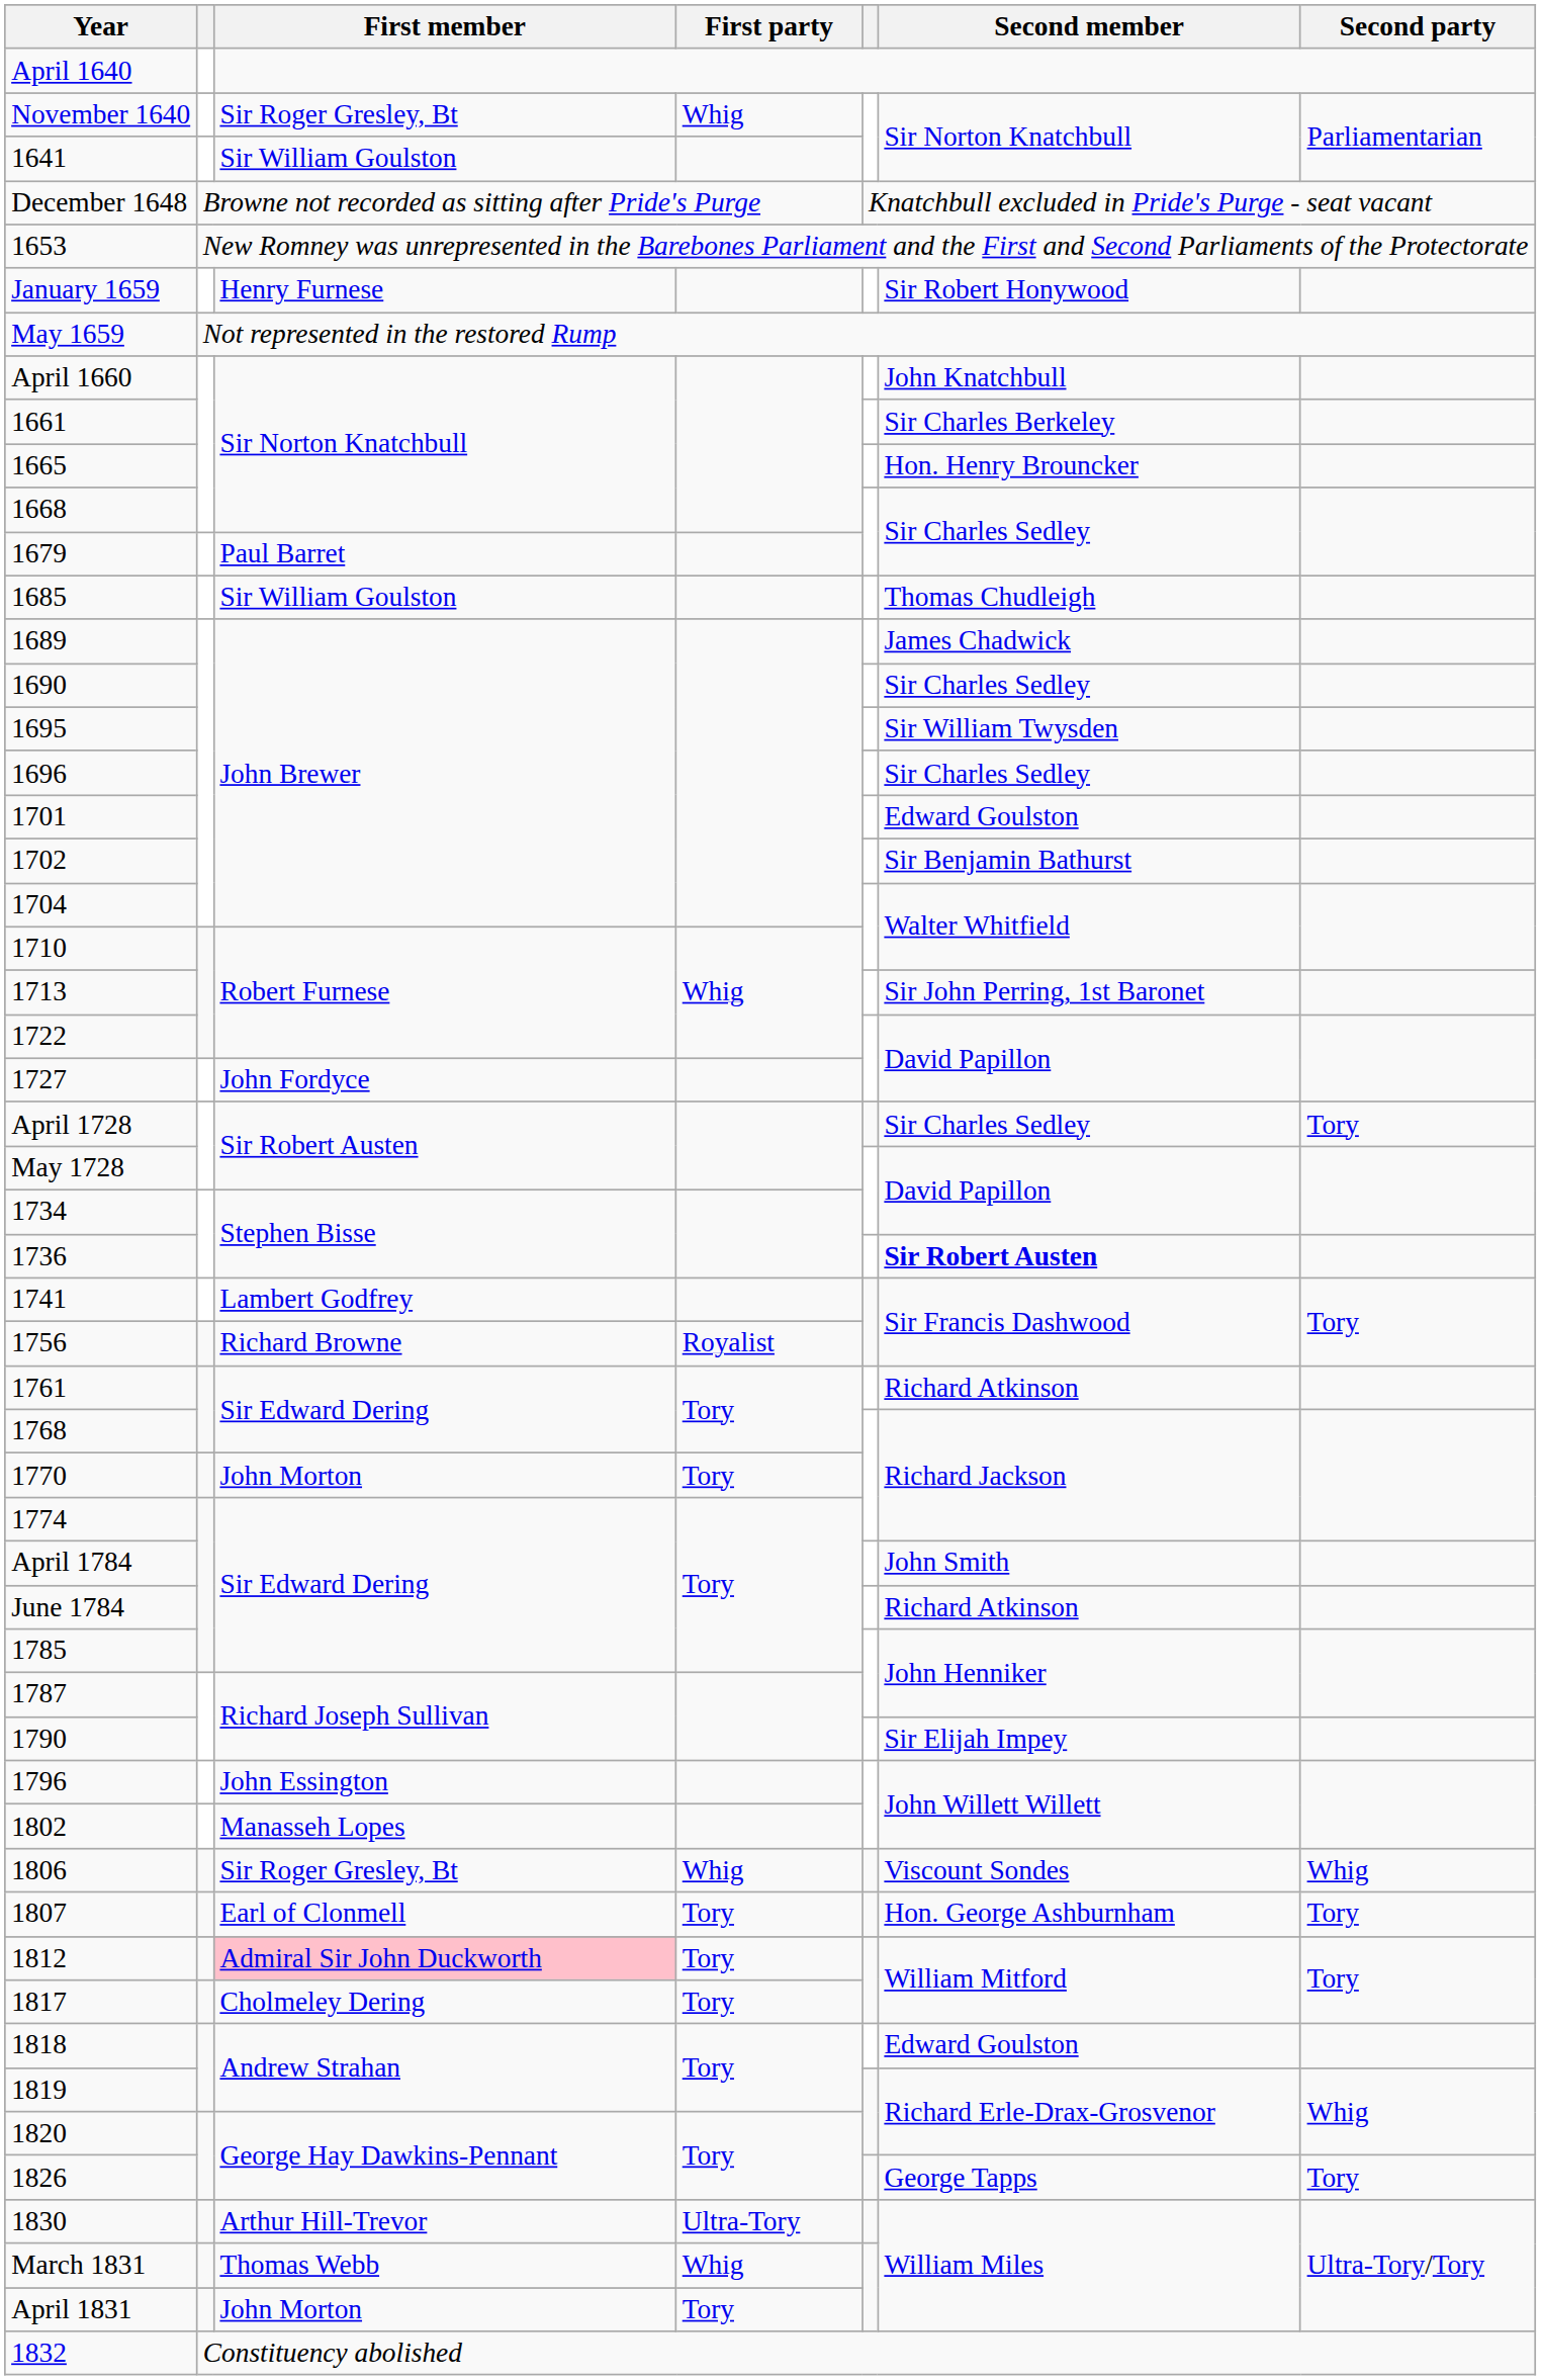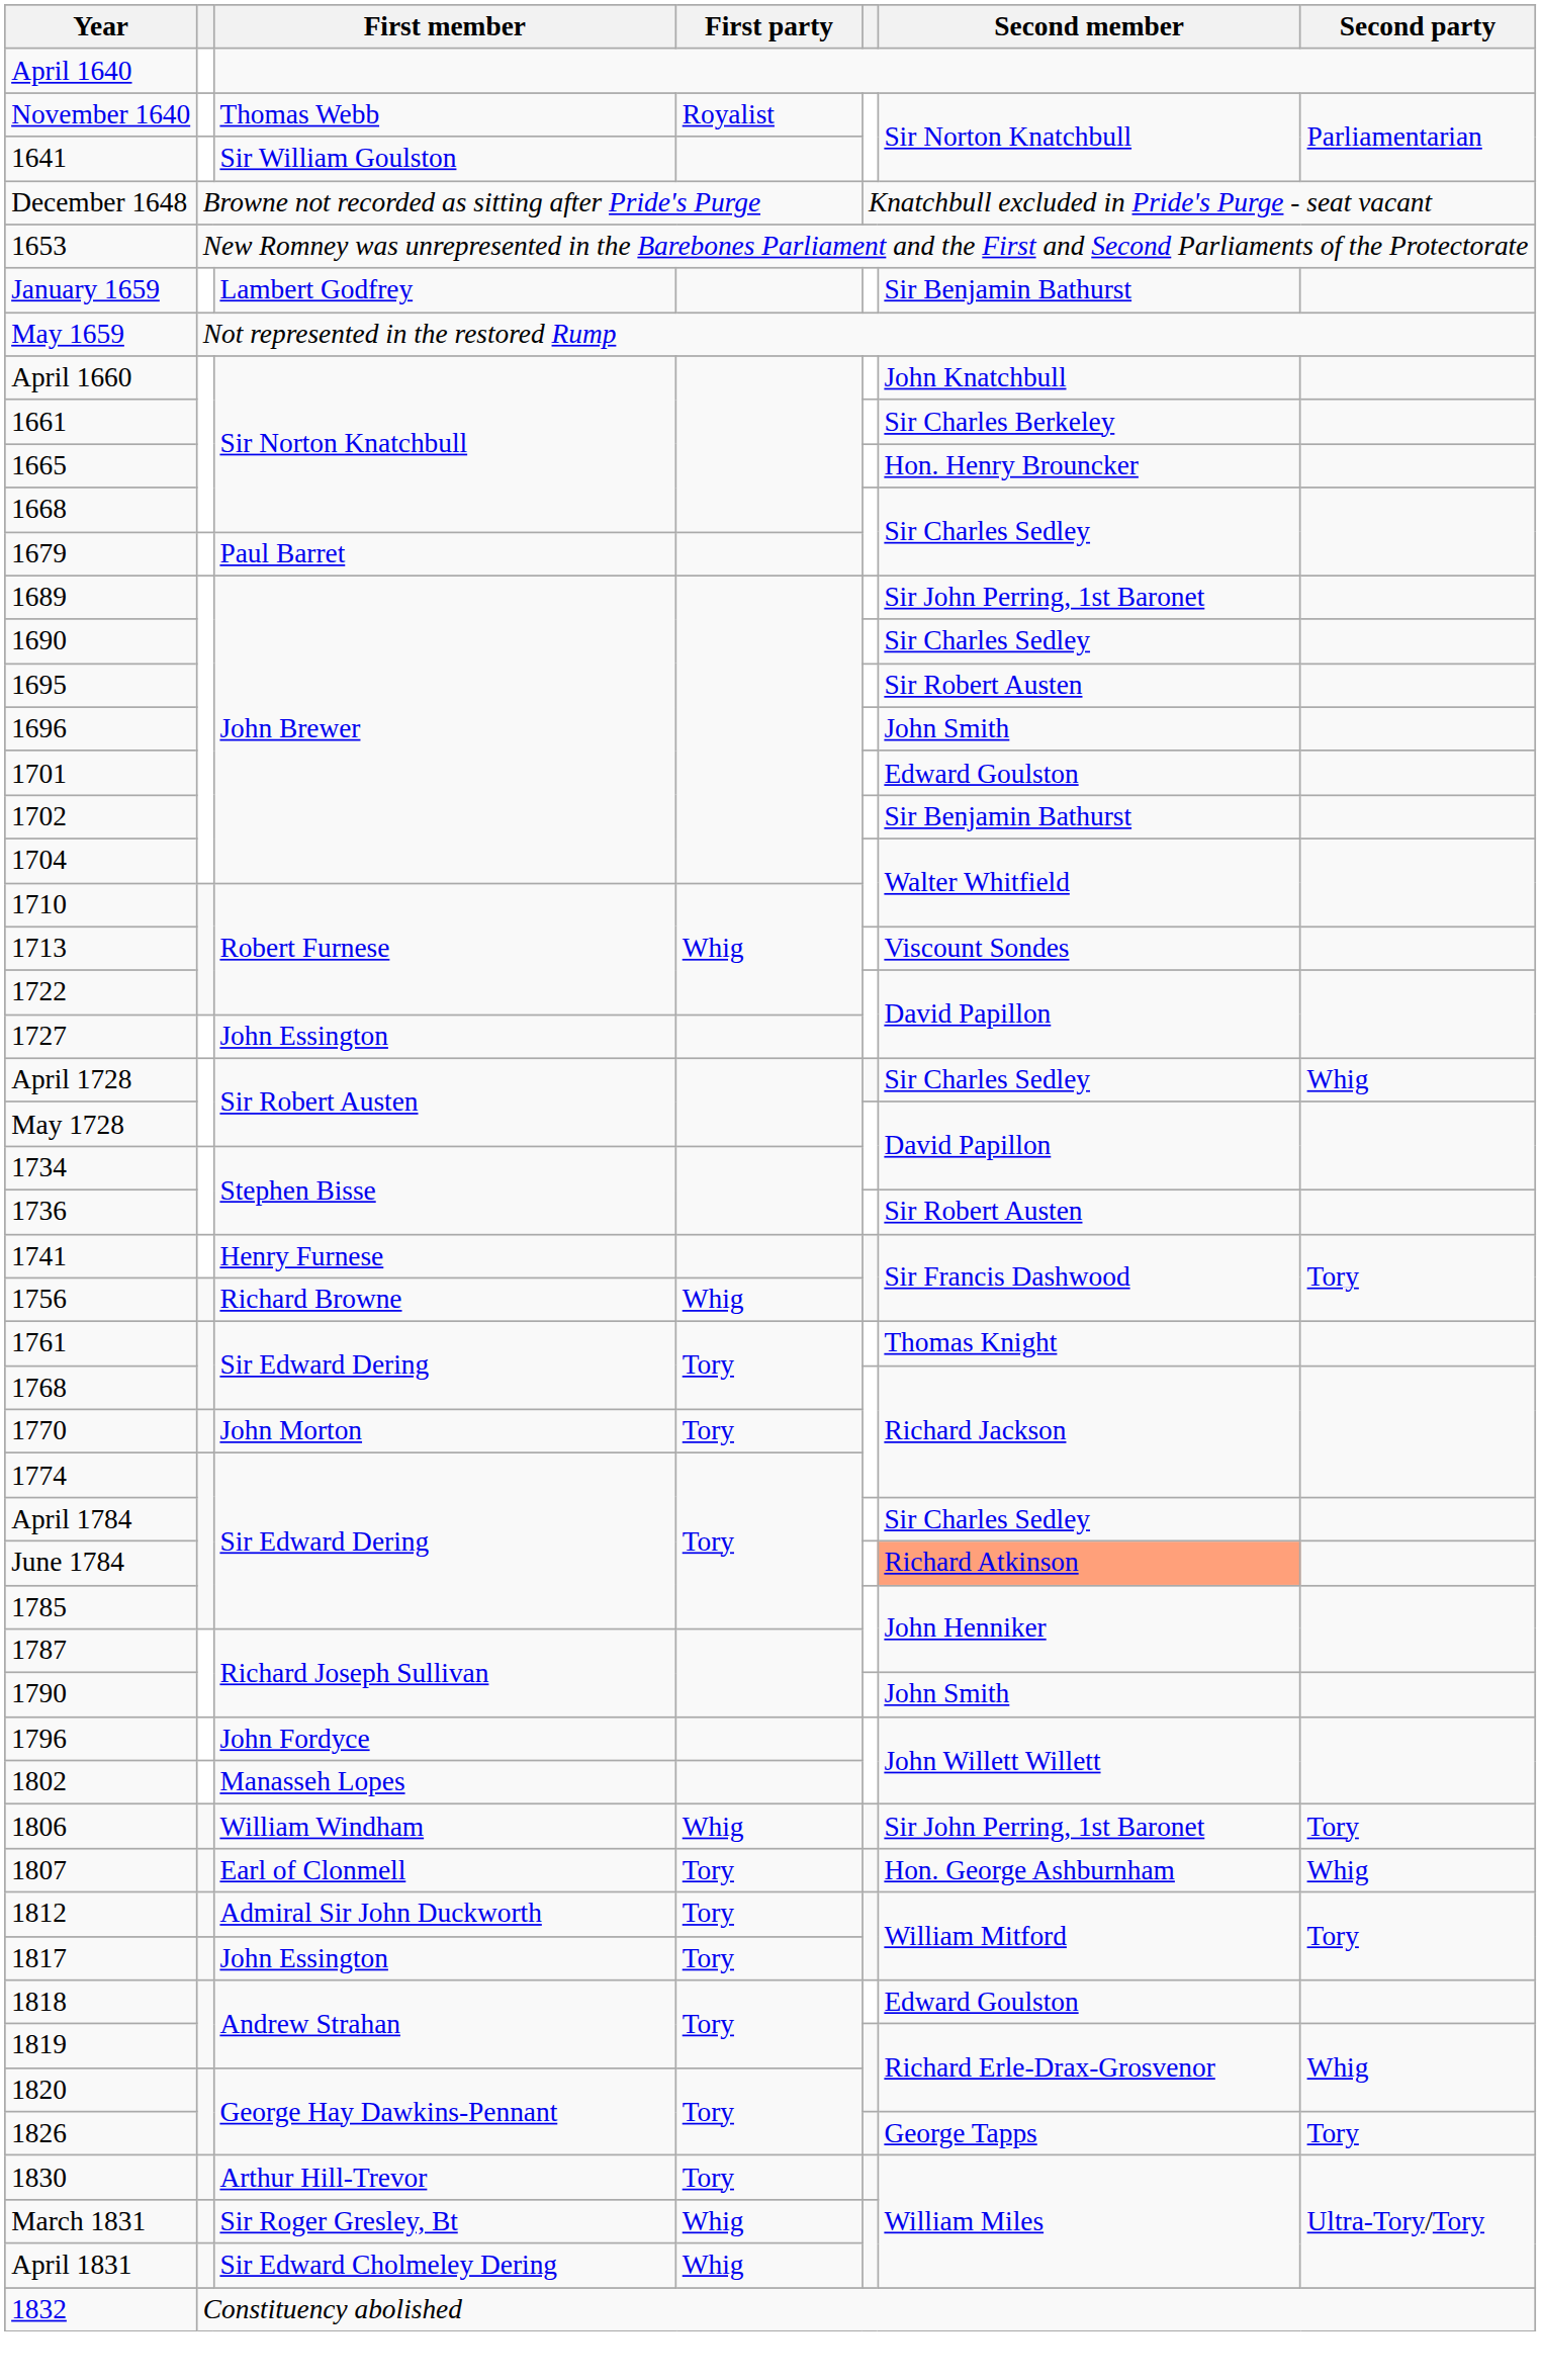November 1640 | First member: Sir Roger Gresley, Bt -> Thomas Webb
November 1640 | First party: Whig -> Royalist
January 1659 | First member: Henry Furnese -> Lambert Godfrey
January 1659 | Second member: Sir Robert Honywood -> Sir Benjamin Bathurst
- row: 1685 | Sir William Goulston | Thomas Chudleigh
1689 | Second member: James Chadwick -> Sir John Perring, 1st Baronet
1695 | Second member: Sir William Twysden -> Sir Robert Austen
1696 | Second member: Sir Charles Sedley -> John Smith
1713 | Second member: Sir John Perring, 1st Baronet -> Viscount Sondes
1727 | First member: John Fordyce -> John Essington
April 1728 | Second party: Tory -> Whig
1736 | Second member: bold -> normal
1741 | First member: Lambert Godfrey -> Henry Furnese
1756 | First party: Royalist -> Whig
1761 | Second member: Richard Atkinson -> Thomas Knight
April 1784 | Second member: John Smith -> Sir Charles Sedley
June 1784 | Second member: no background -> lightsalmon background
1790 | Second member: Sir Elijah Impey -> John Smith
1796 | First member: John Essington -> John Fordyce
1806 | First member: Sir Roger Gresley, Bt -> William Windham
1806 | Second member: Viscount Sondes -> Sir John Perring, 1st Baronet
1806 | Second party: Whig -> Tory
1807 | Second party: Tory -> Whig
1812 | First member: pink background -> no background
1817 | First member: Cholmeley Dering -> John Essington
1830 | First party: Ultra-Tory -> Tory
March 1831 | First member: Thomas Webb -> Sir Roger Gresley, Bt
April 1831 | First member: John Morton -> Sir Edward Cholmeley Dering
April 1831 | First party: Tory -> Whig
